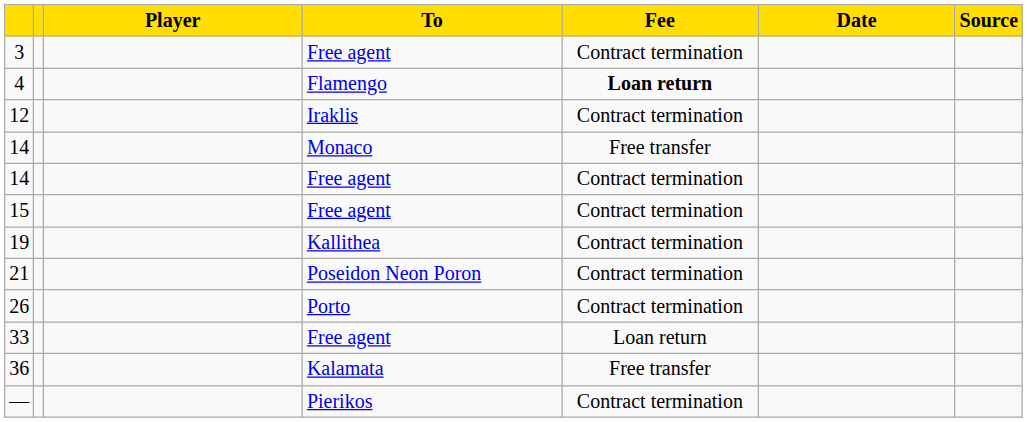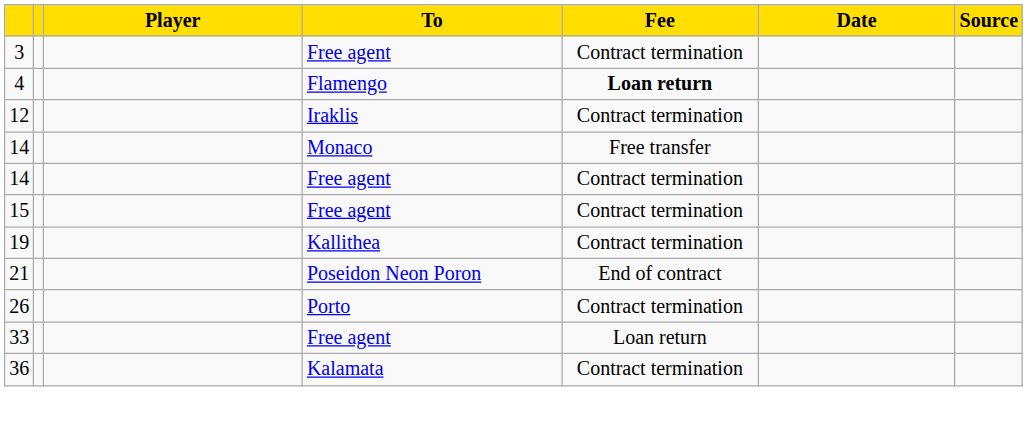21 | Fee: Contract termination -> End of contract
36 | Fee: Free transfer -> Contract termination
- row: — | Pierikos | Contract termination
